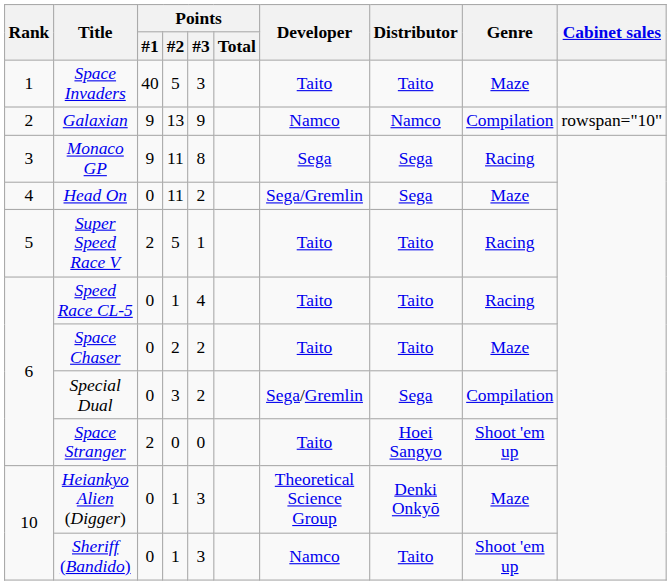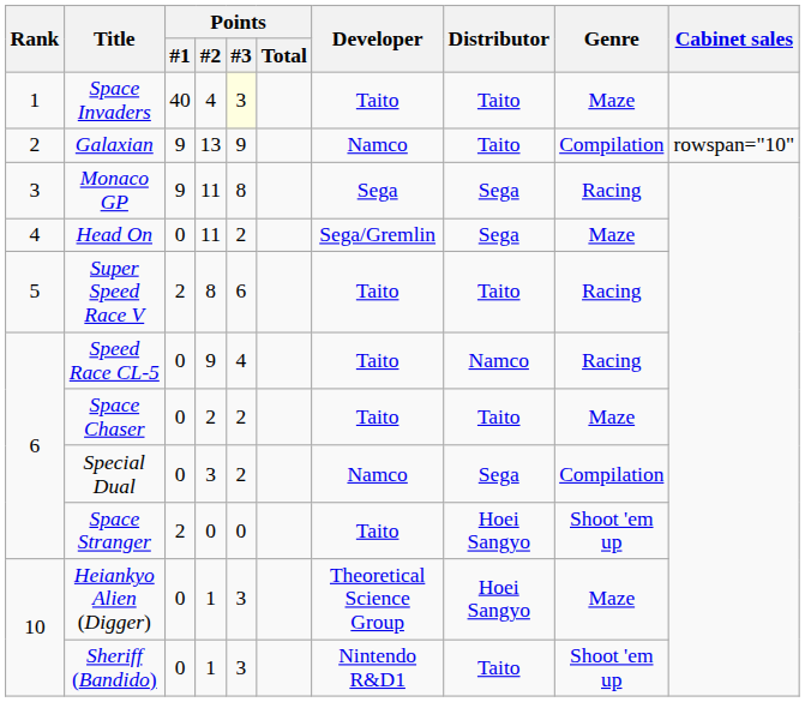Space Invaders | Points / #2: 5 -> 4
Space Invaders | Points / #3: no background -> lightyellow background
Galaxian | Distributor: Namco -> Taito
Super Speed Race V | Points / #2: 5 -> 8
Super Speed Race V | Points / #3: 1 -> 6
Speed Race CL-5 | Points / #2: 1 -> 9
Speed Race CL-5 | Distributor: Taito -> Namco
Special Dual | Developer: Sega/Gremlin -> Namco
Heiankyo Alien (Digger) | Distributor: Denki Onkyō -> Hoei Sangyo
Sheriff (Bandido) | Developer: Namco -> Nintendo R&D1
